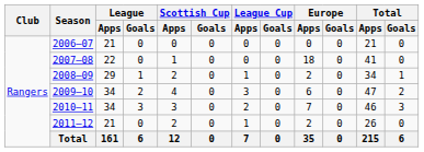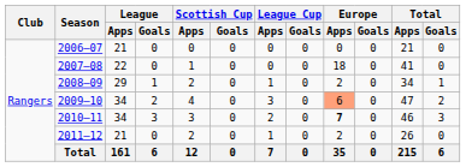2009–10 | Europe / Apps: no background -> lightsalmon background
2010–11 | Europe / Apps: normal -> bold
